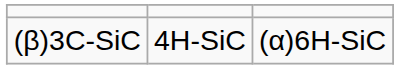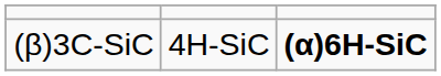(β)3C-SiC | column 3: normal -> bold
